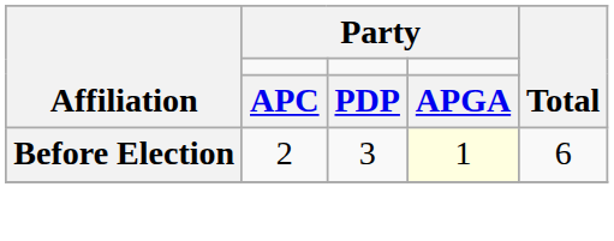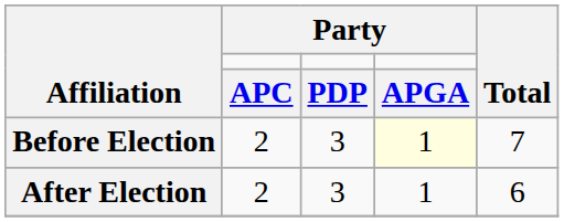Before Election | Total: 6 -> 7
+ row: After Election | 2 | 3 | 1 | 6
